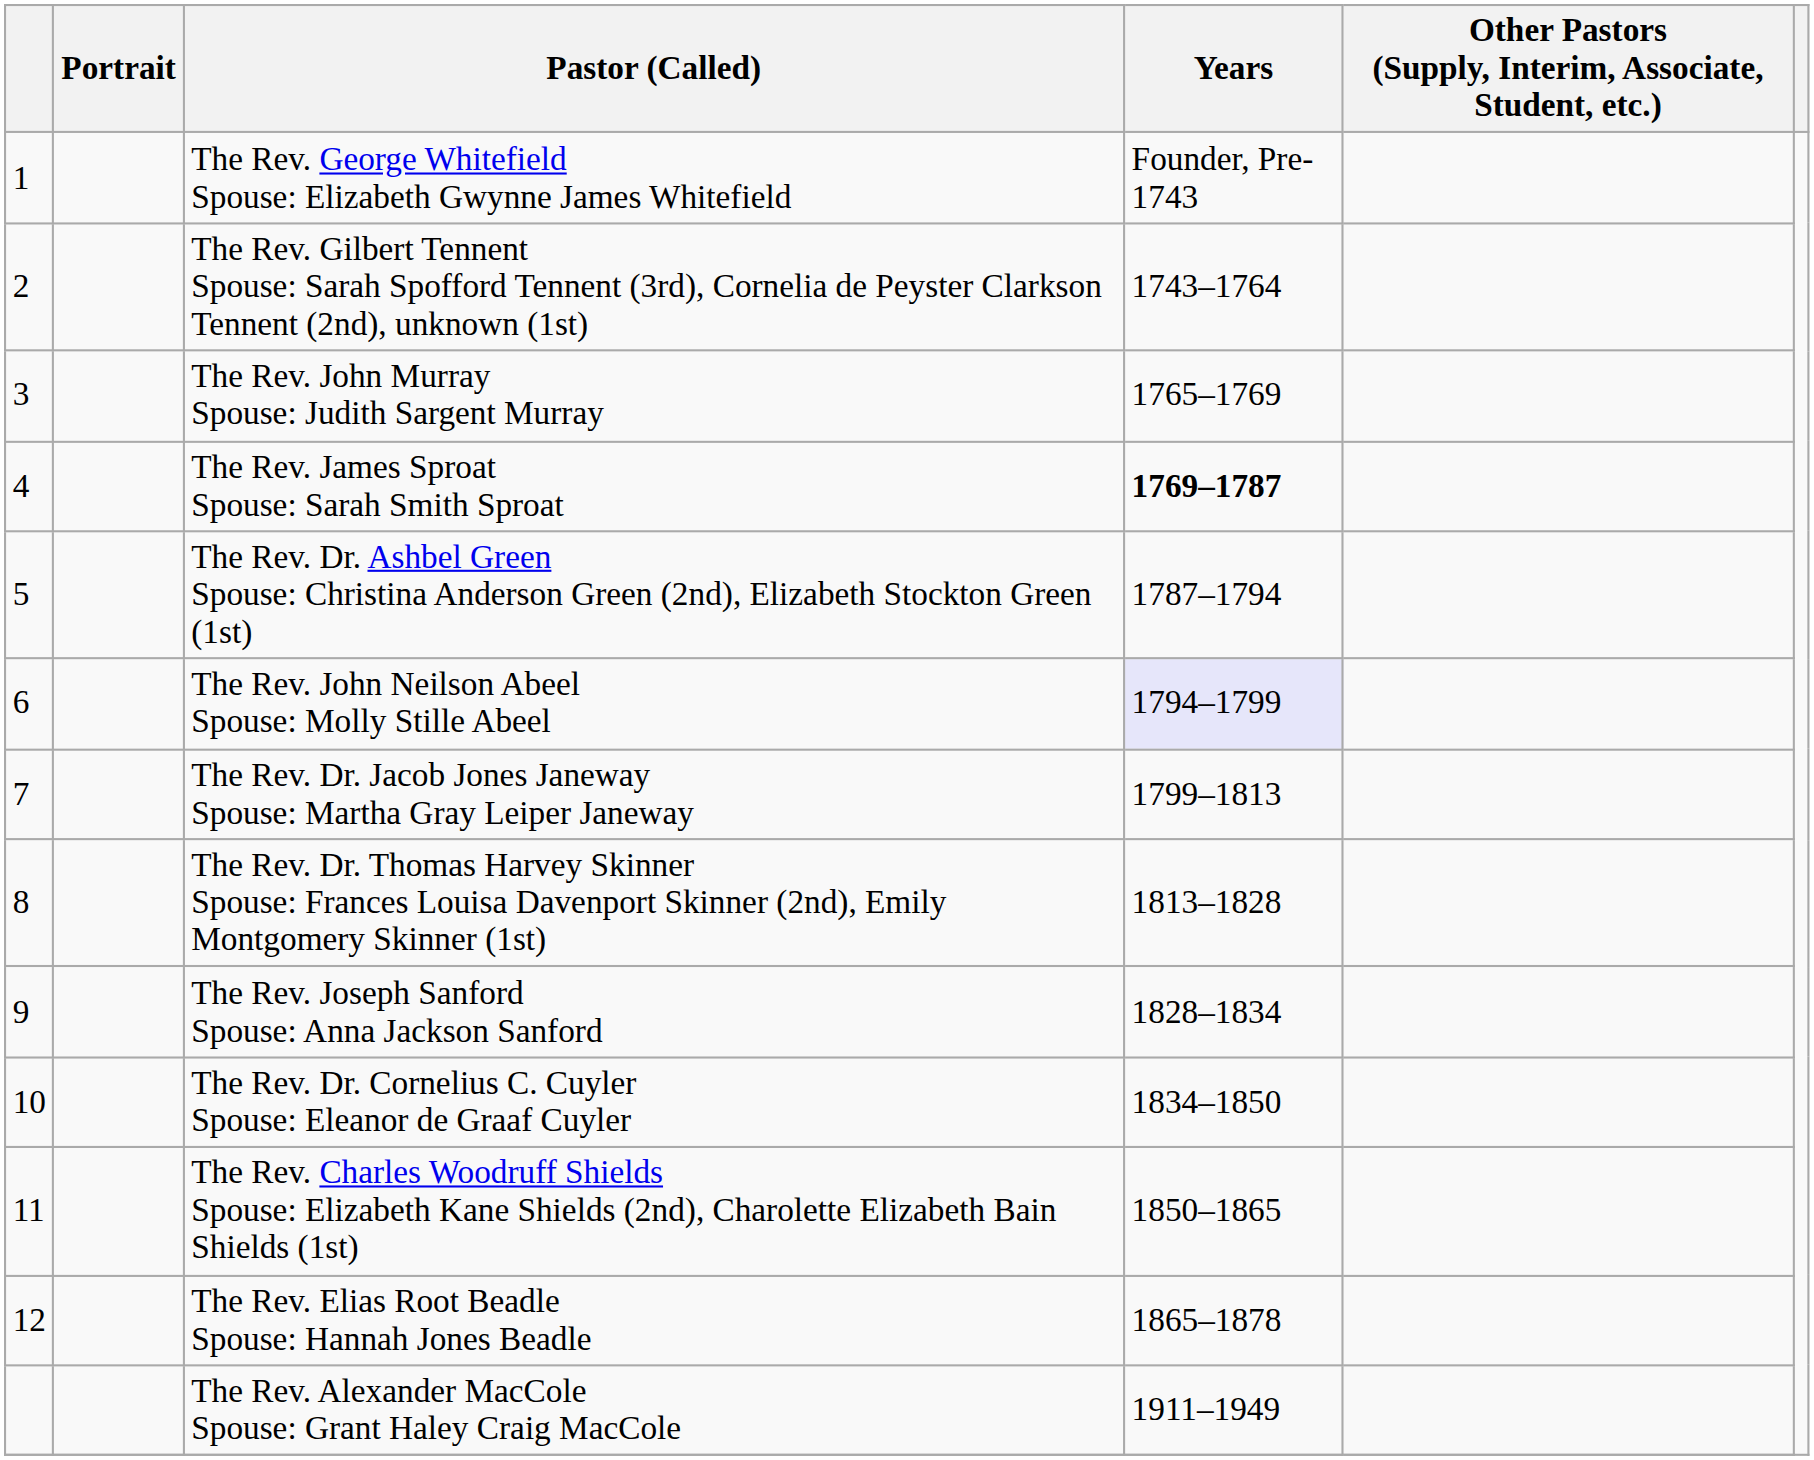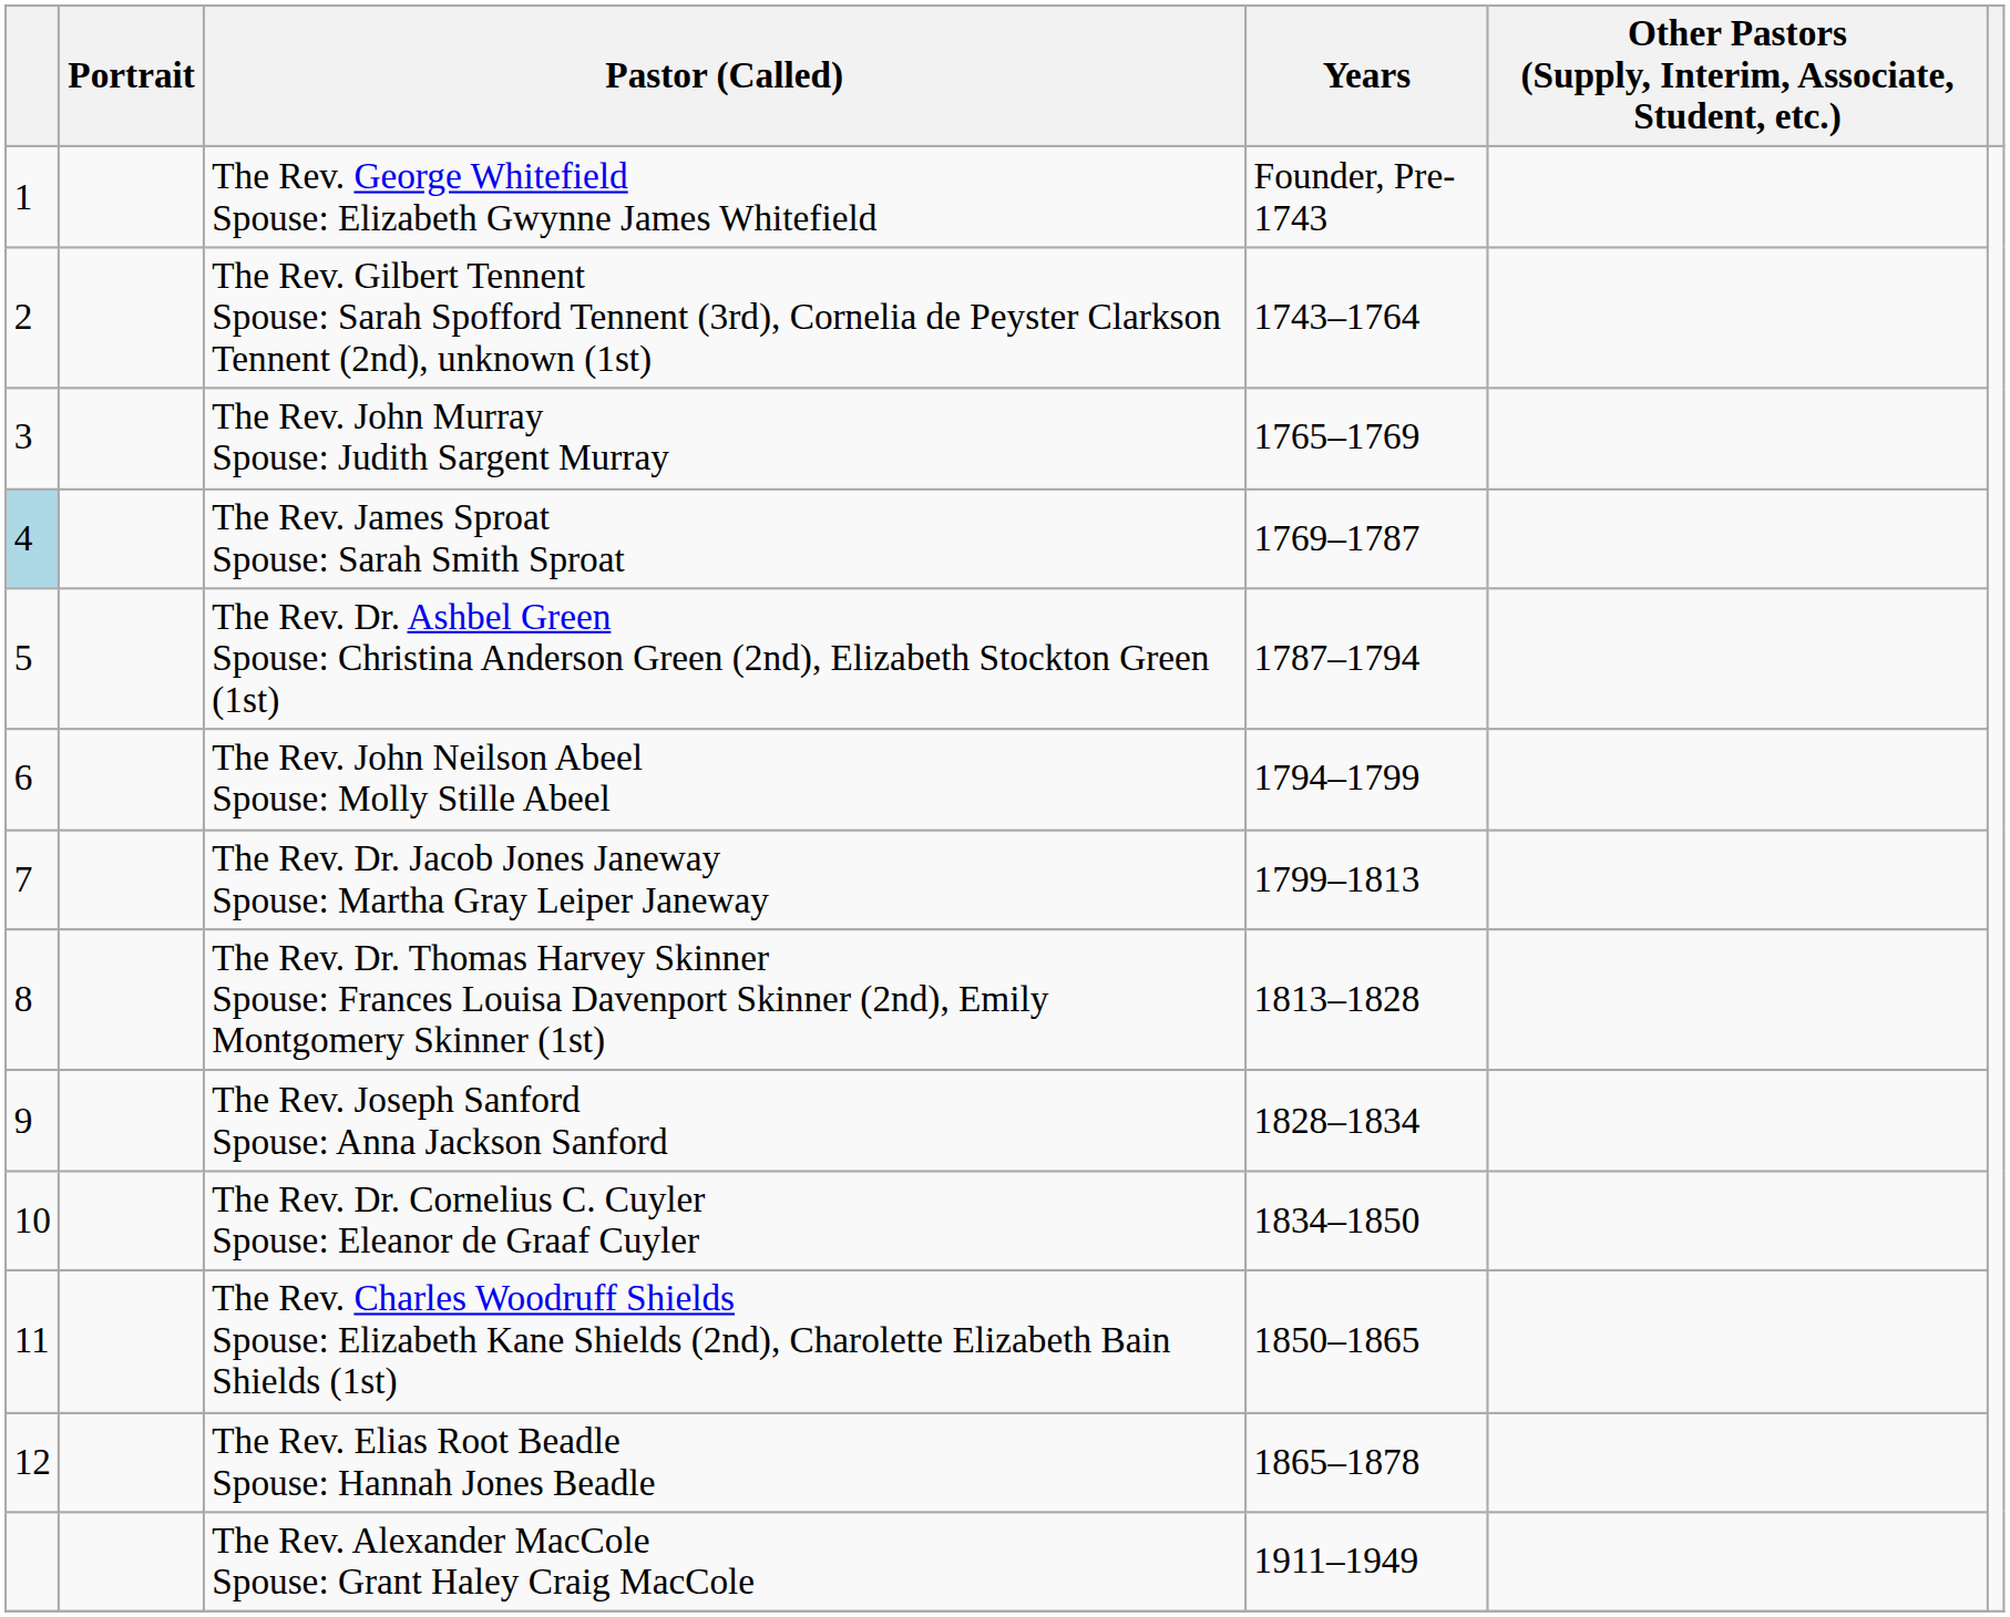The Rev. James Sproat Spouse: Sarah Smith Sproat | column 1: no background -> lightblue background
The Rev. James Sproat Spouse: Sarah Smith Sproat | Years: bold -> normal
The Rev. John Neilson Abeel Spouse: Molly Stille Abeel | Years: lavender background -> no background
